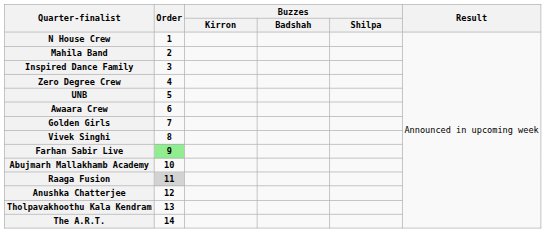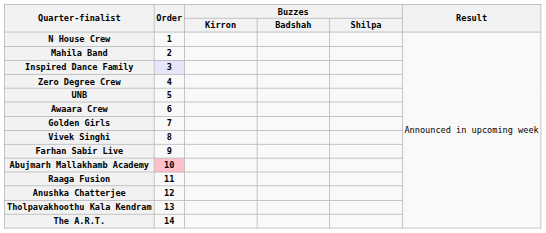Inspired Dance Family | Order: no background -> lavender background
Farhan Sabir Live | Order: lightgreen background -> no background
Abujmarh Mallakhamb Academy | Order: no background -> pink background
Raaga Fusion | Order: lightgrey background -> no background
